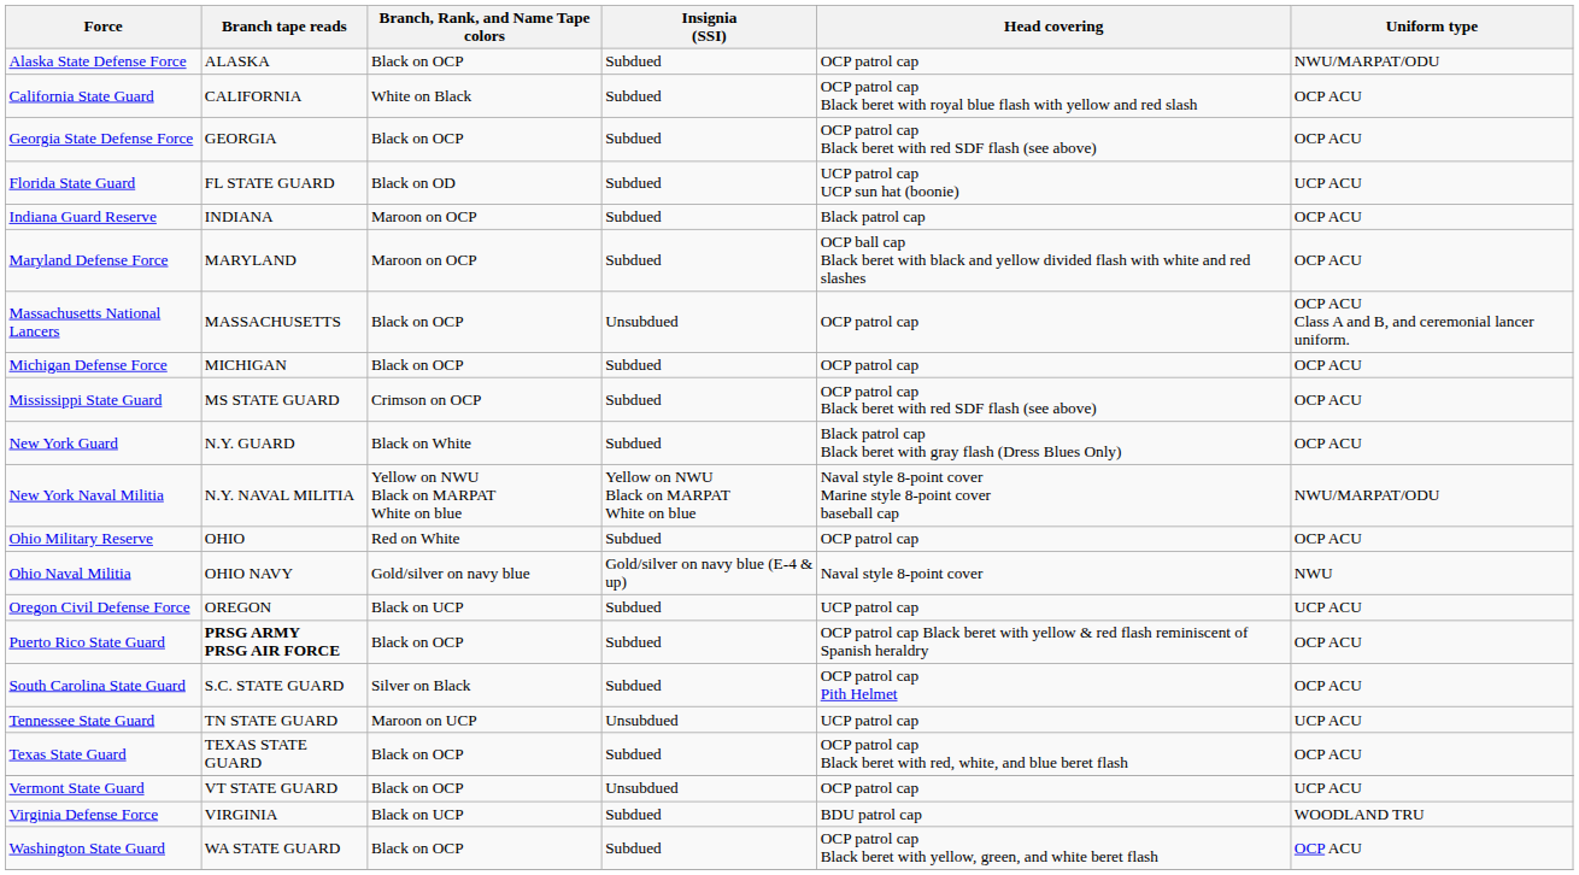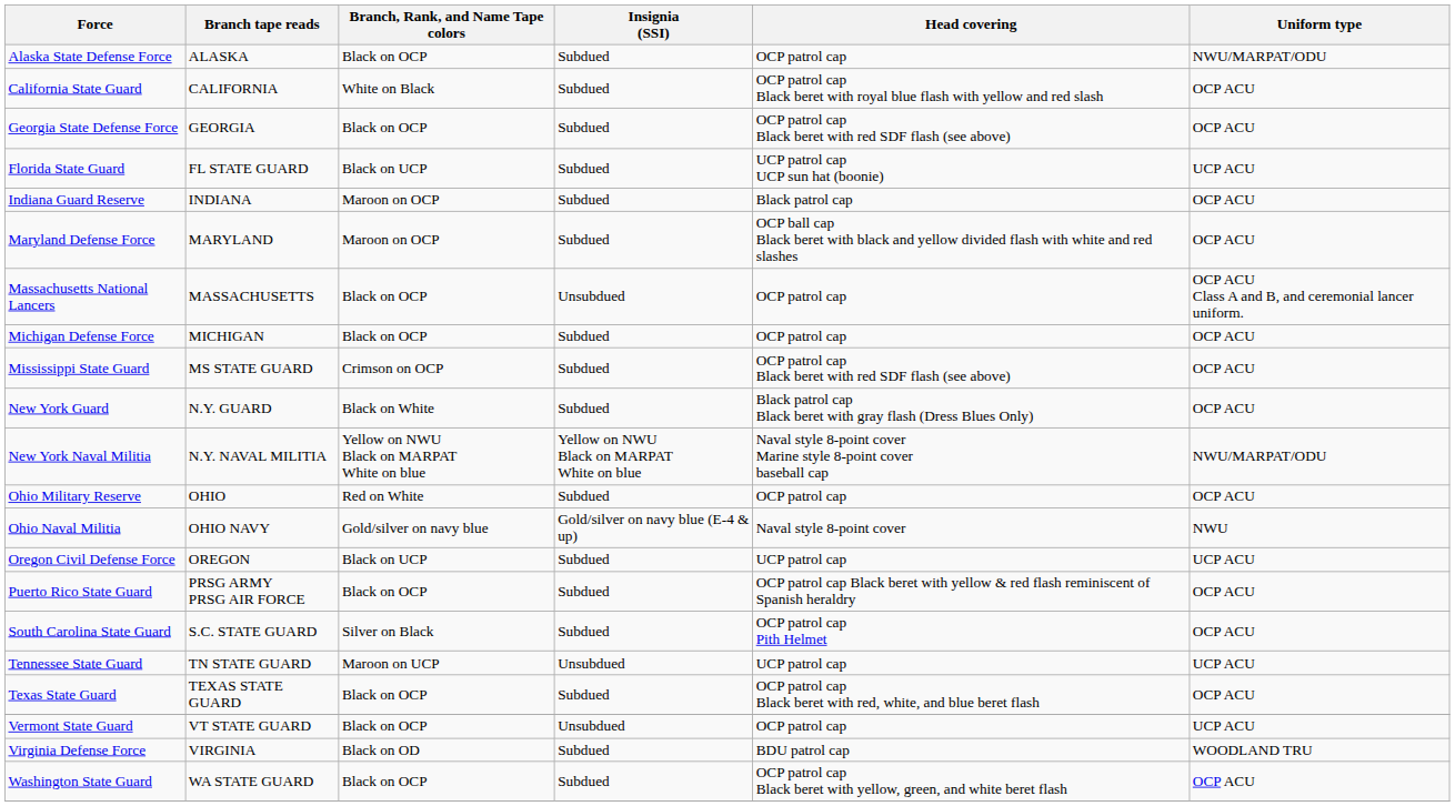Florida State Guard | Branch, Rank, and Name Tape colors: Black on OD -> Black on UCP
Puerto Rico State Guard | Branch tape reads: bold -> normal
Virginia Defense Force | Branch, Rank, and Name Tape colors: Black on UCP -> Black on OD
